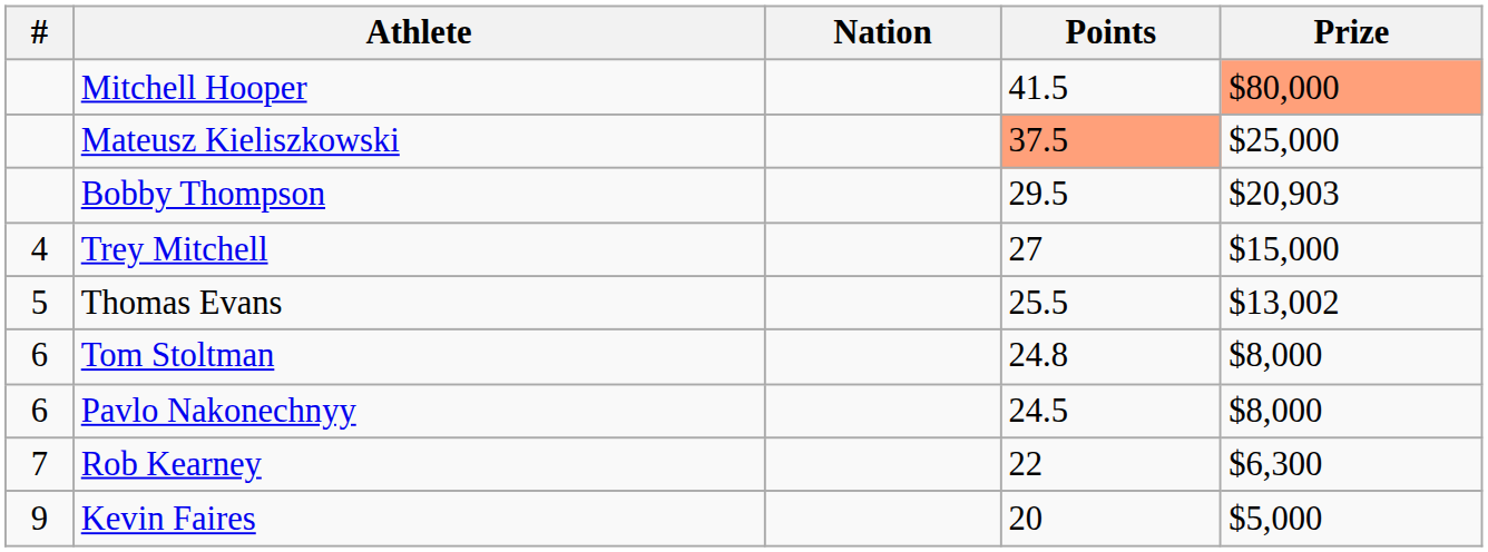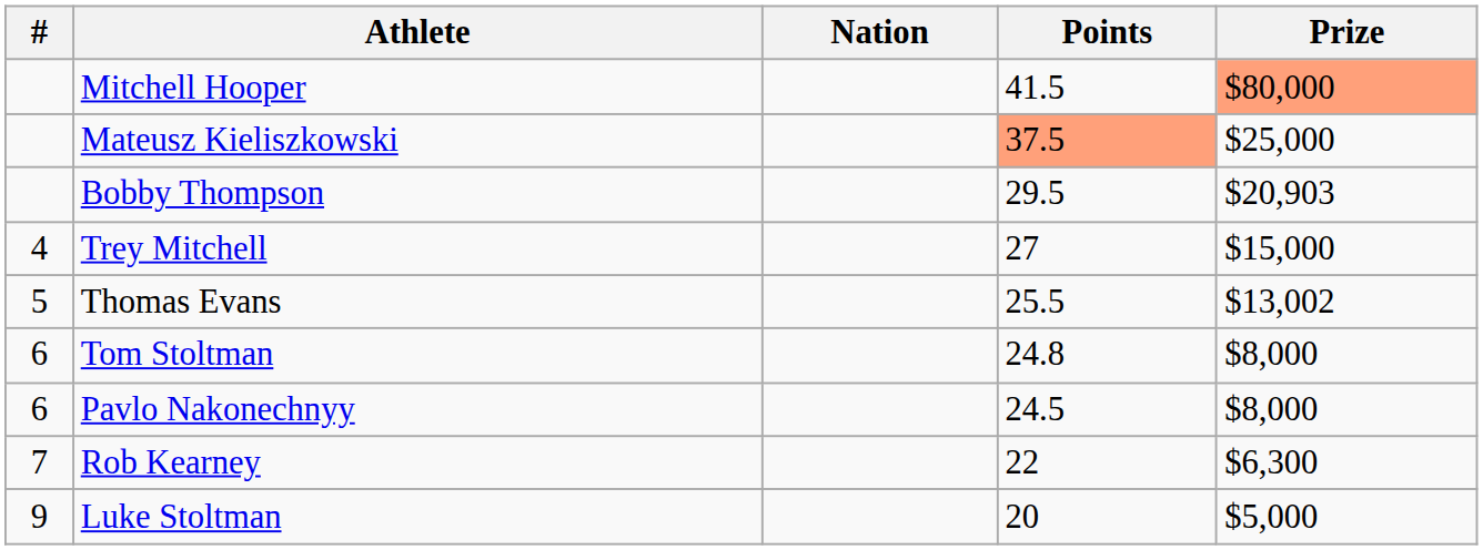- row: 9 | Kevin Faires | 20 | $5,000
+ row: 9 | Luke Stoltman | 20 | $5,000
